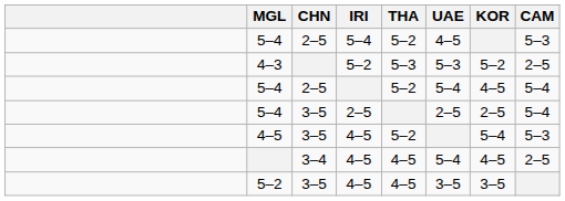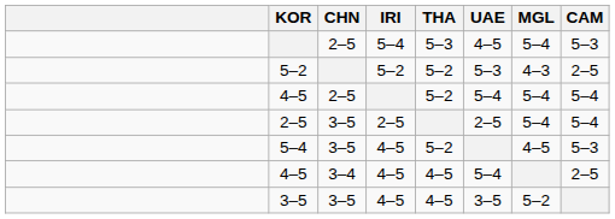columns swapped: KOR <-> MGL
row 2 | THA: 5–2 -> 5–3
row 3 | THA: 5–3 -> 5–2
